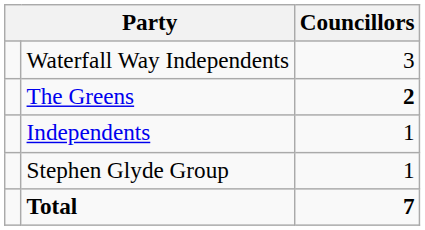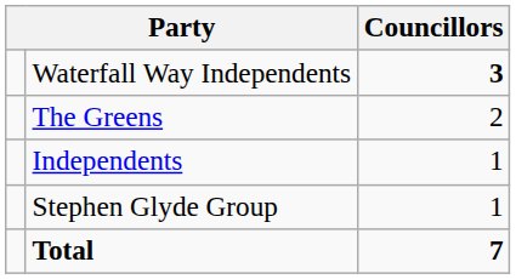Waterfall Way Independents | Councillors: normal -> bold
The Greens | Councillors: bold -> normal
